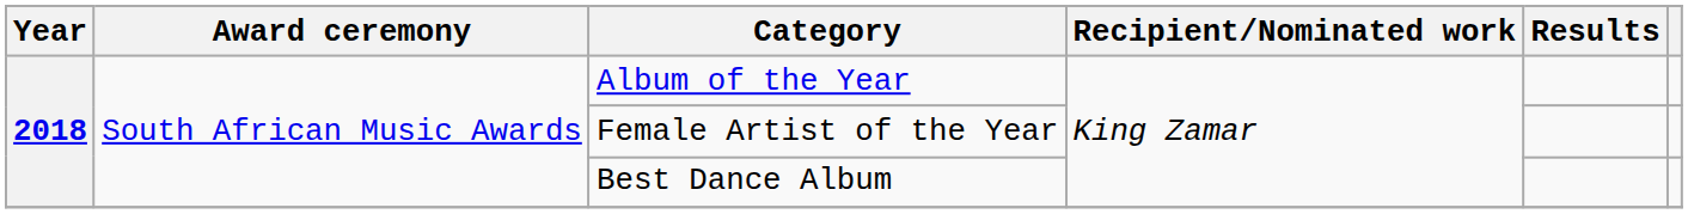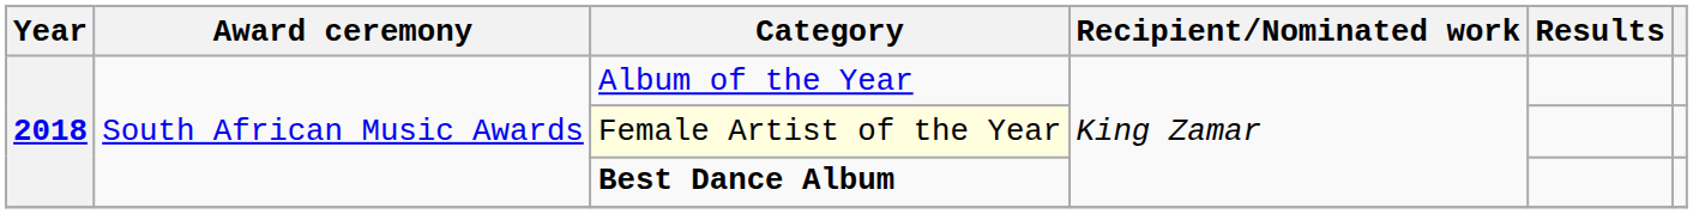Female Artist of the Year | Category: no background -> lightyellow background
Best Dance Album | Category: normal -> bold
